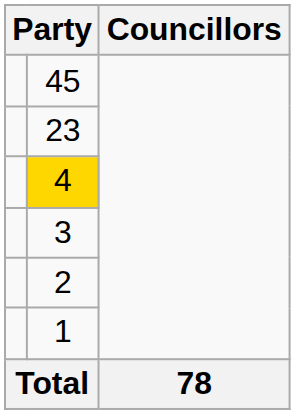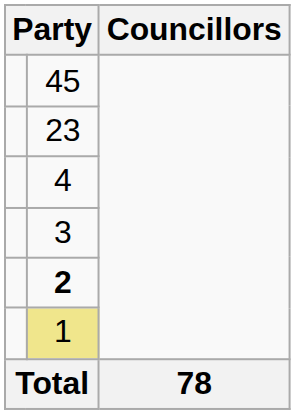4 | column 2: gold background -> no background
2 | column 2: normal -> bold
1 | column 2: no background -> khaki background
